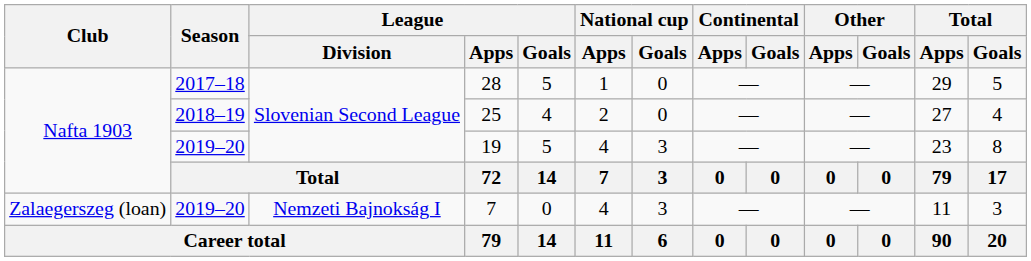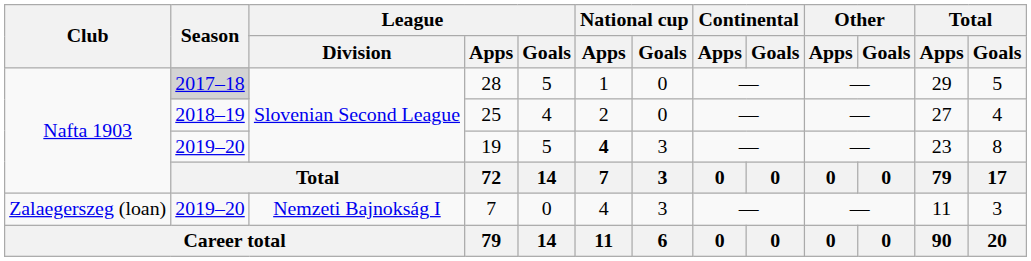28 | Season: no background -> lightgrey background
19 | National cup / Apps: normal -> bold
